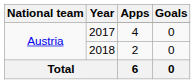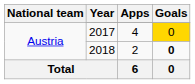2017 | Goals: no background -> gold background
2018 | Goals: normal -> bold
